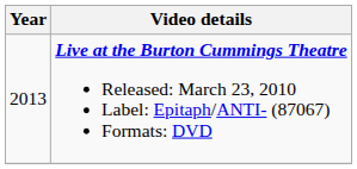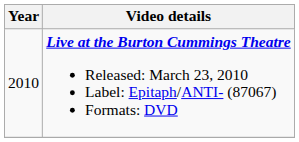row 2 | Year: 2013 -> 2010
